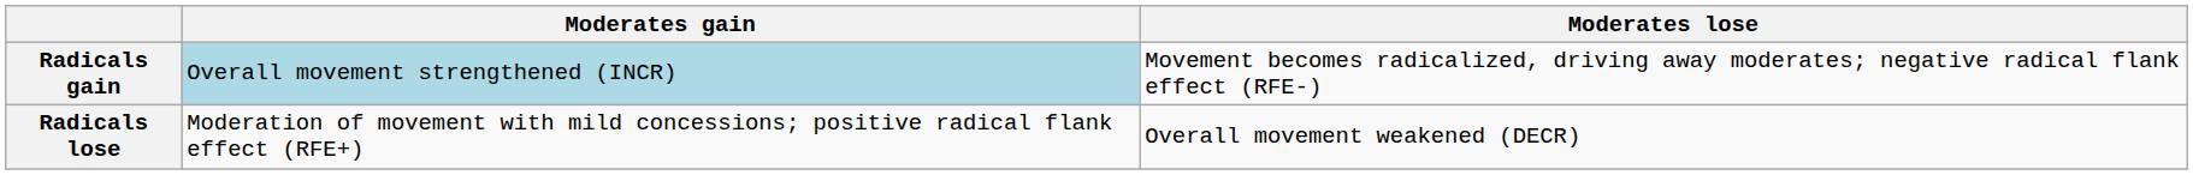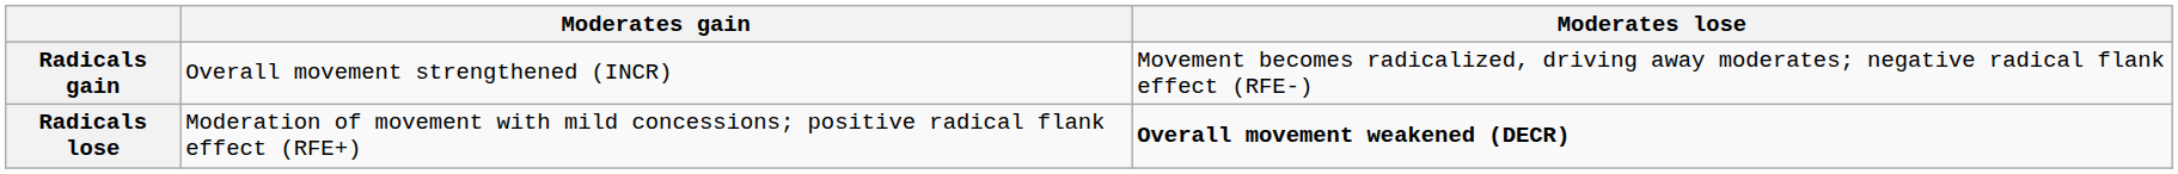row 2 | Moderates gain: lightblue background -> no background
row 3 | Moderates lose: normal -> bold
